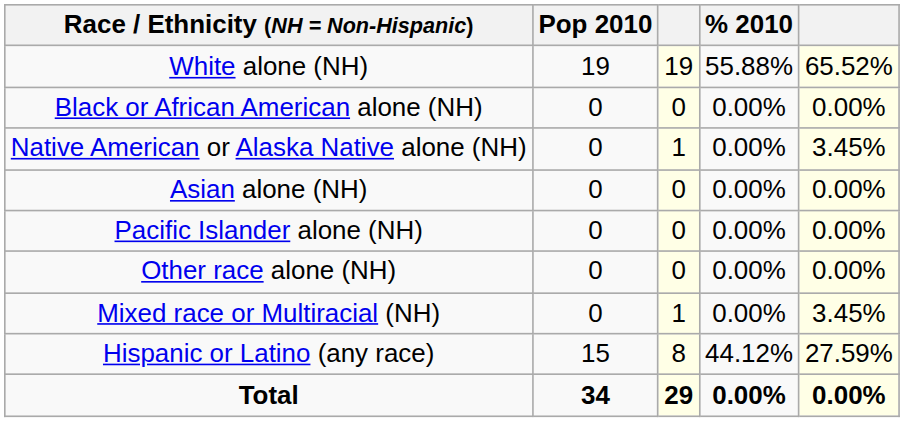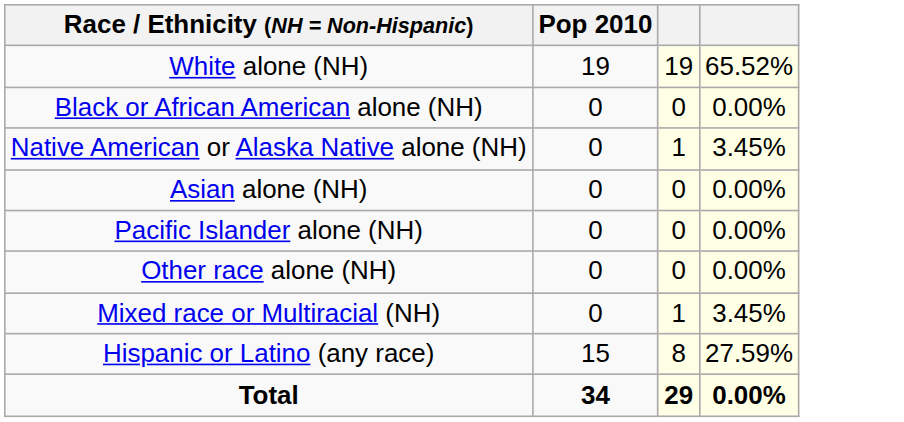- column: % 2010 | 55.88% | 0.00% | 0.00% | 0.00% | 0.00% | 0.00% | 0.00% | 44.12% | 0.00%
